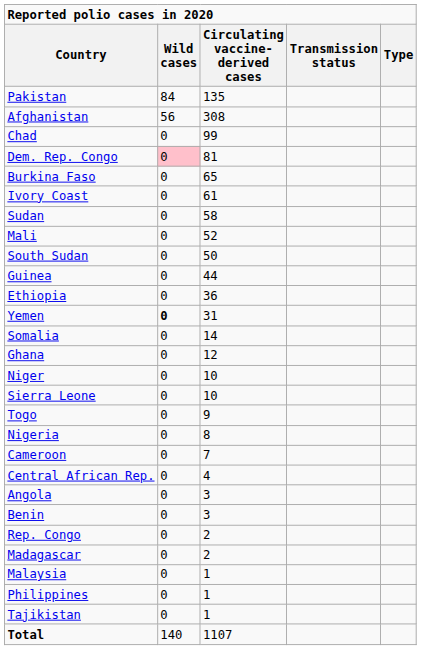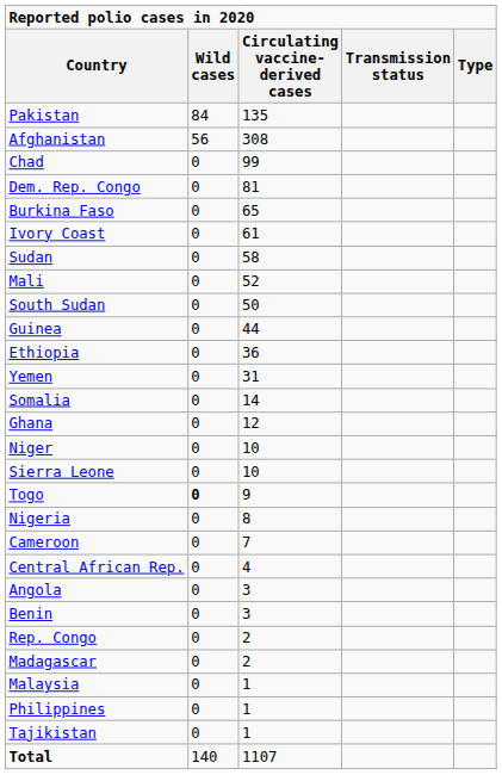Dem. Rep. Congo | column 2: pink background -> no background
Yemen | column 2: bold -> normal
Togo | column 2: normal -> bold
